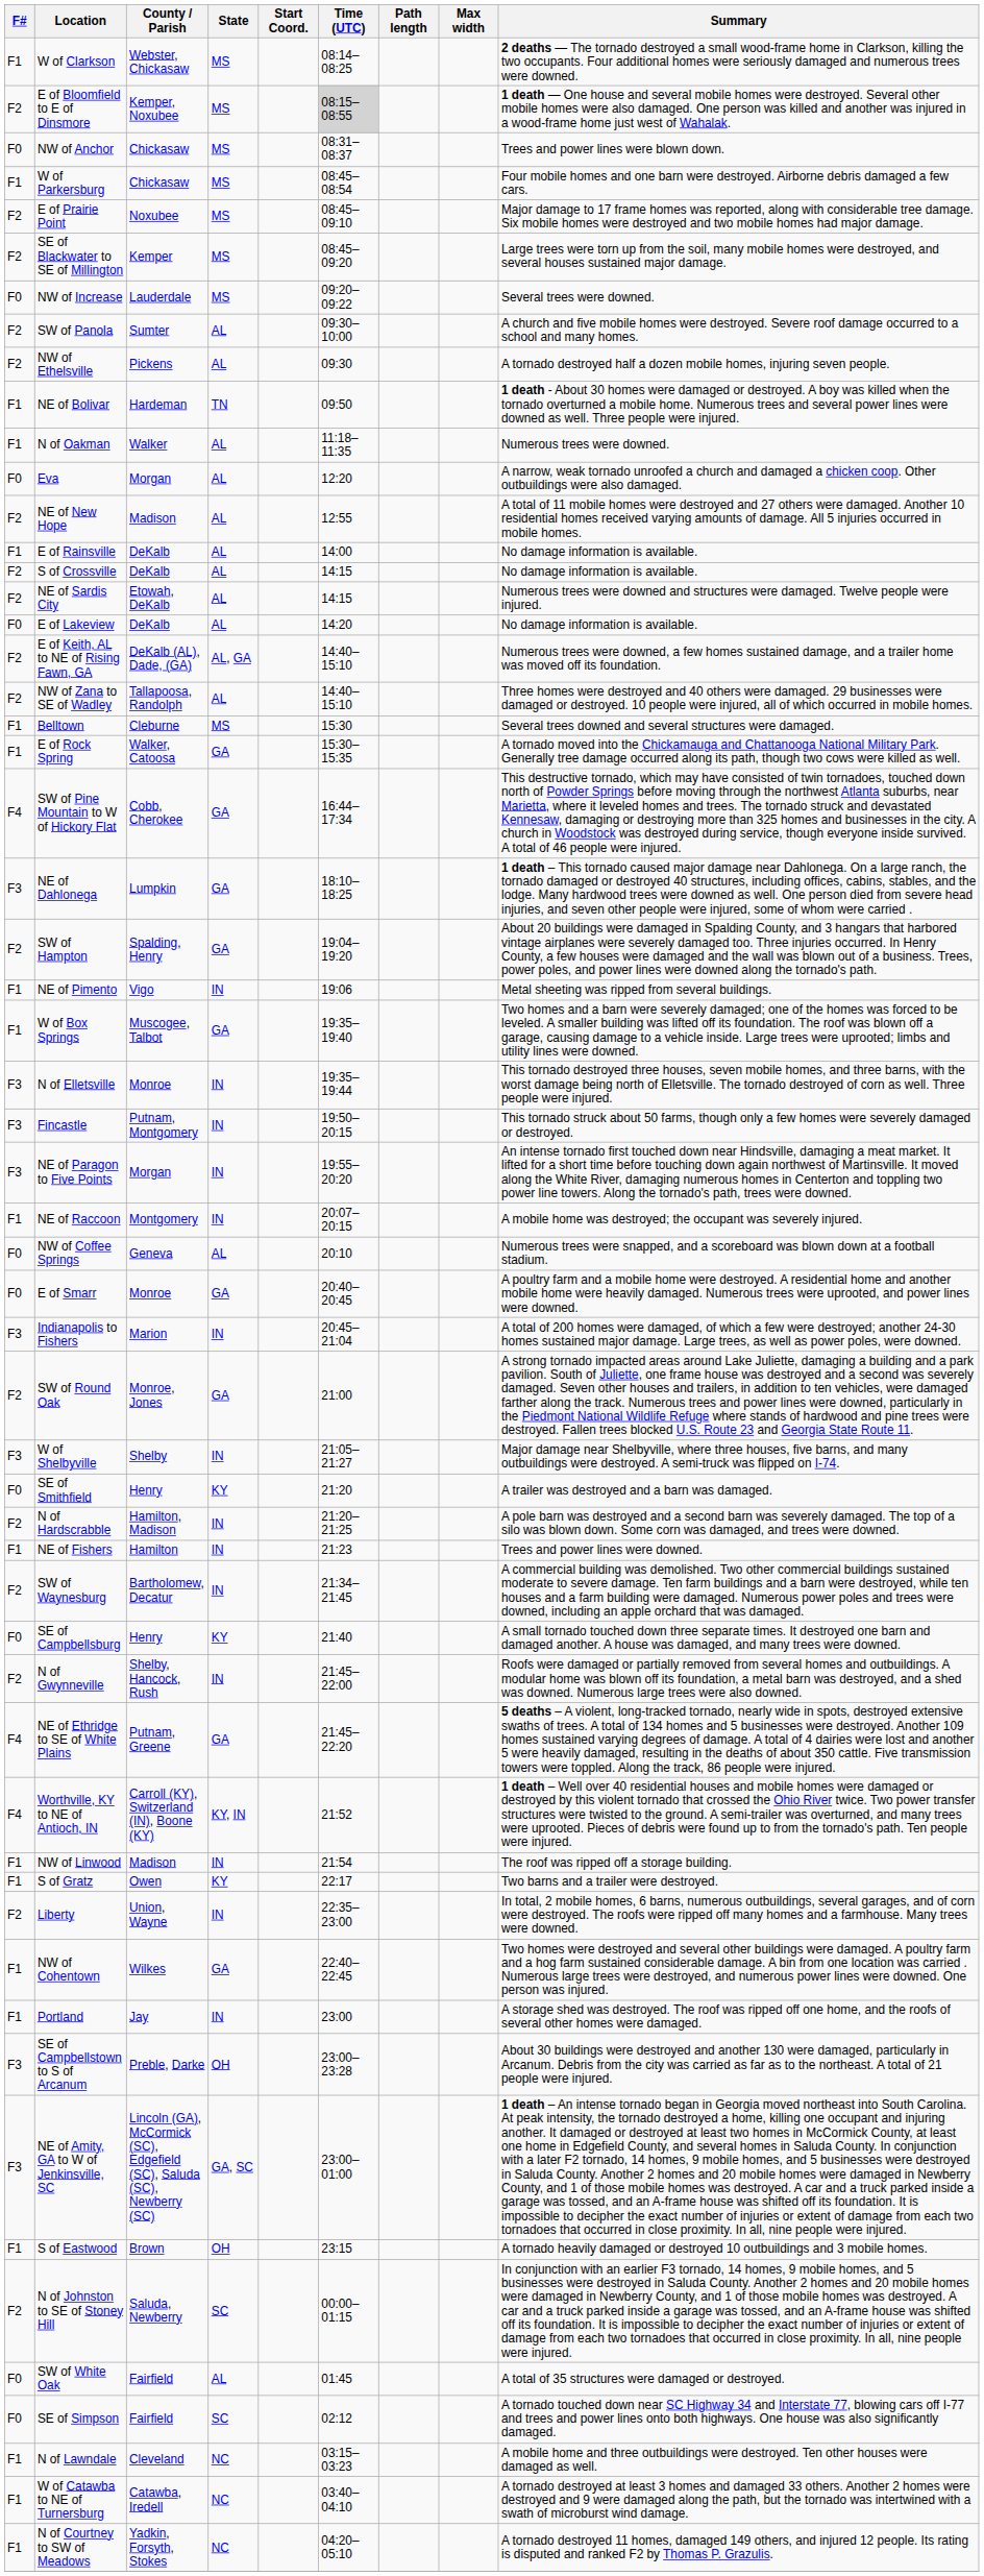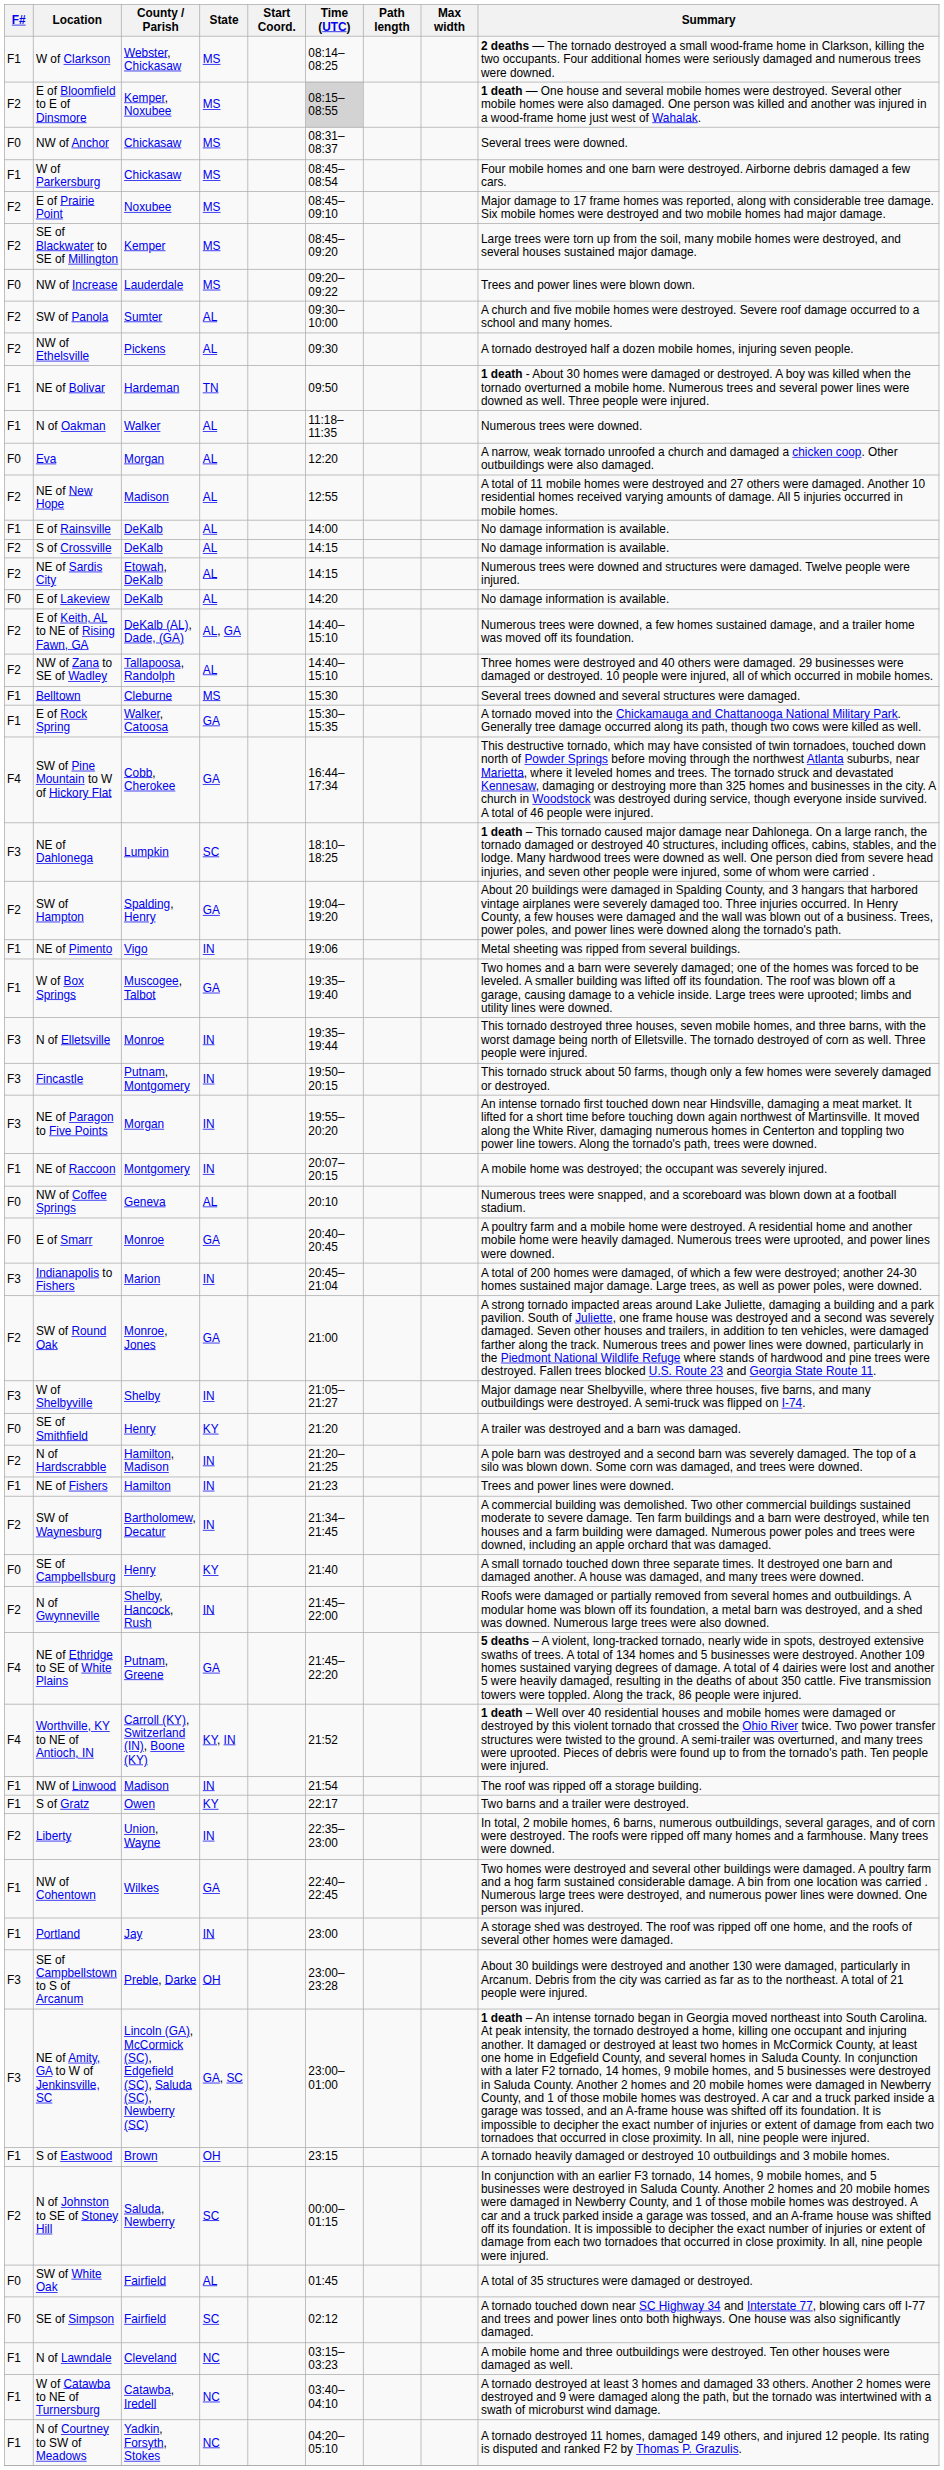NW of Anchor | Summary: Trees and power lines were blown down. -> Several trees were downed.
NW of Increase | Summary: Several trees were downed. -> Trees and power lines were blown down.
NE of Dahlonega | State: GA -> SC
